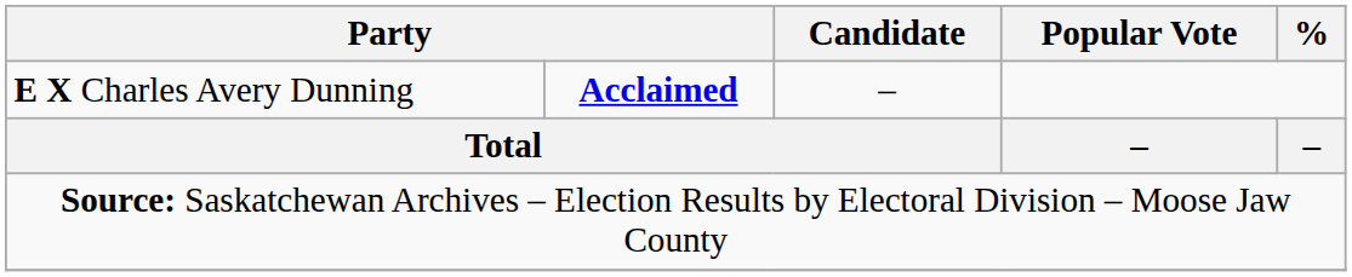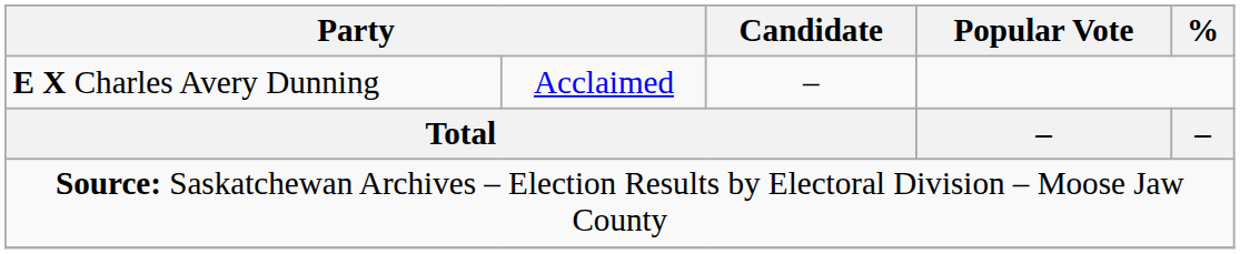E X Charles Avery Dunning | column 2: bold -> normal
